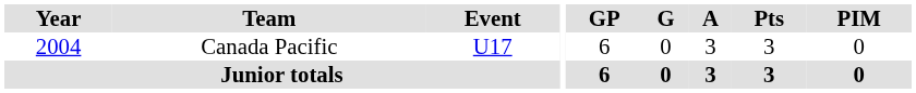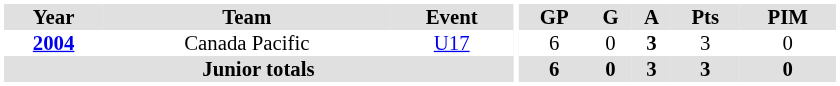Canada Pacific | Year: normal -> bold
Canada Pacific | A: normal -> bold
